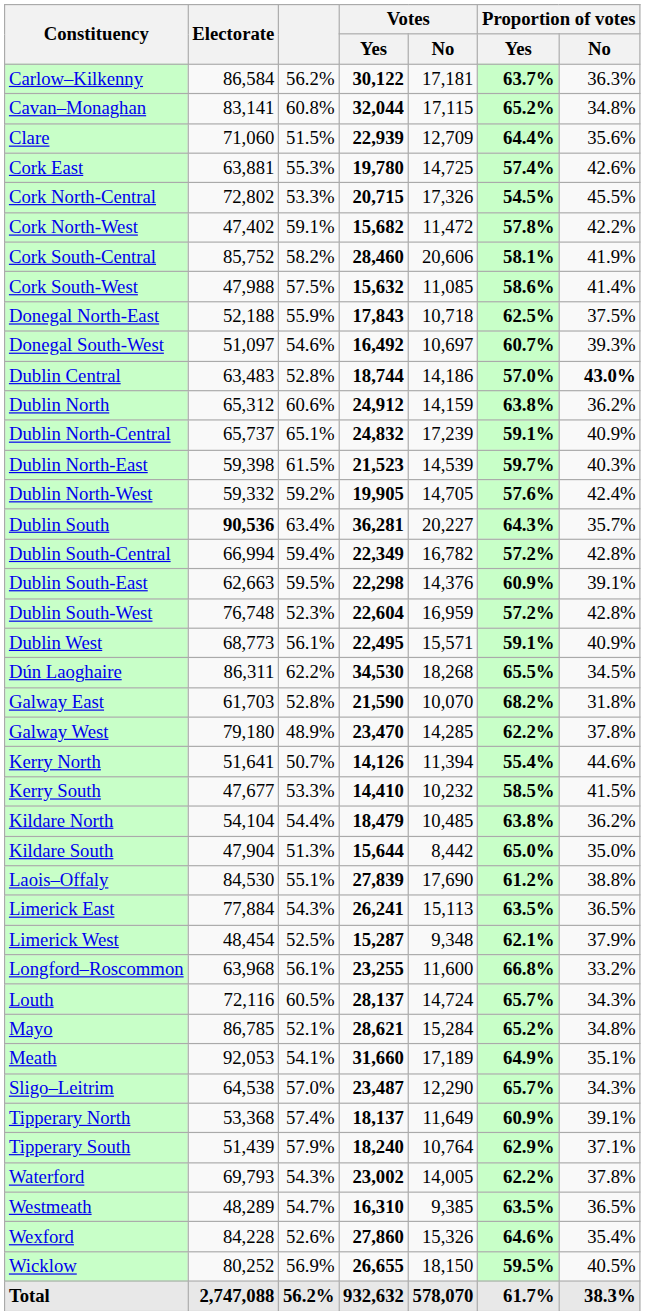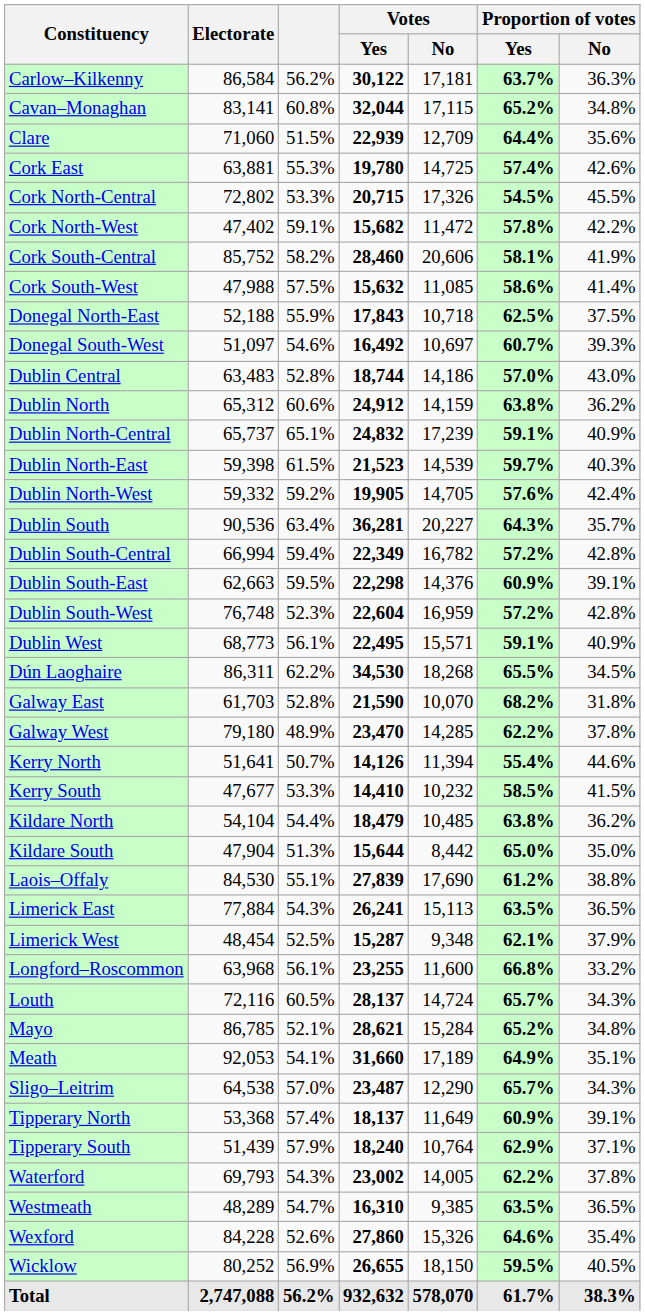Dublin Central | Proportion of votes / No: bold -> normal
Dublin South | Electorate: bold -> normal
